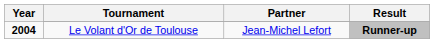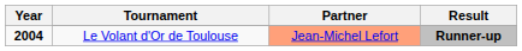Le Volant d'Or de Toulouse | Partner: no background -> lightsalmon background
